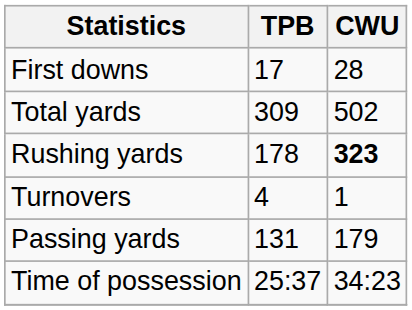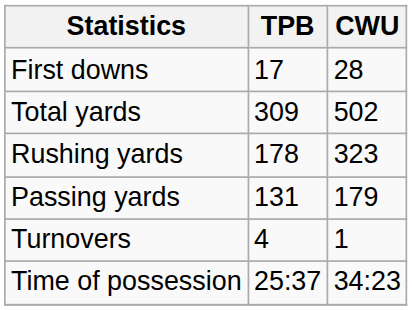Rushing yards | CWU: bold -> normal
rows swapped: Passing yards <-> Turnovers
